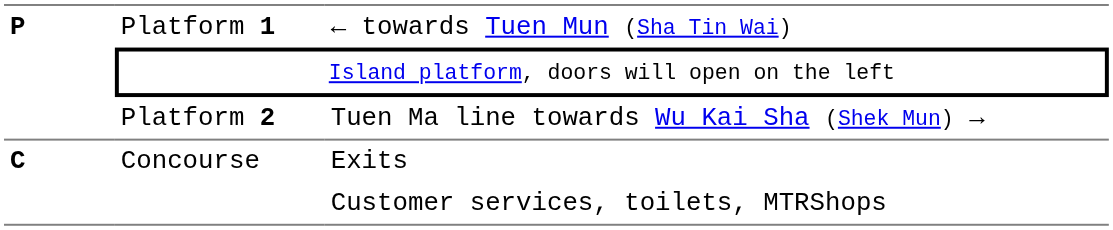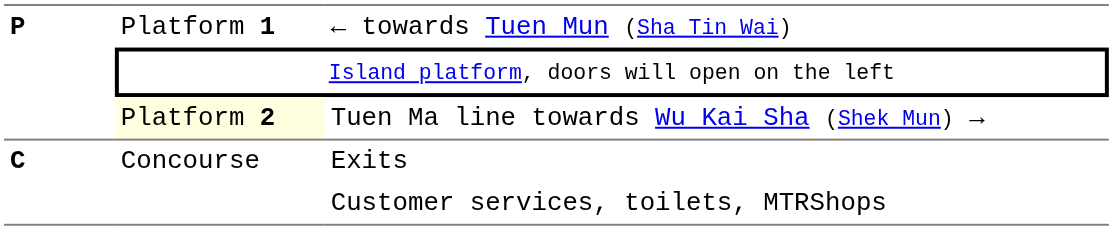Tuen Ma line towards Wu Kai Sha (Shek Mun) → | column 2: no background -> lightyellow background
